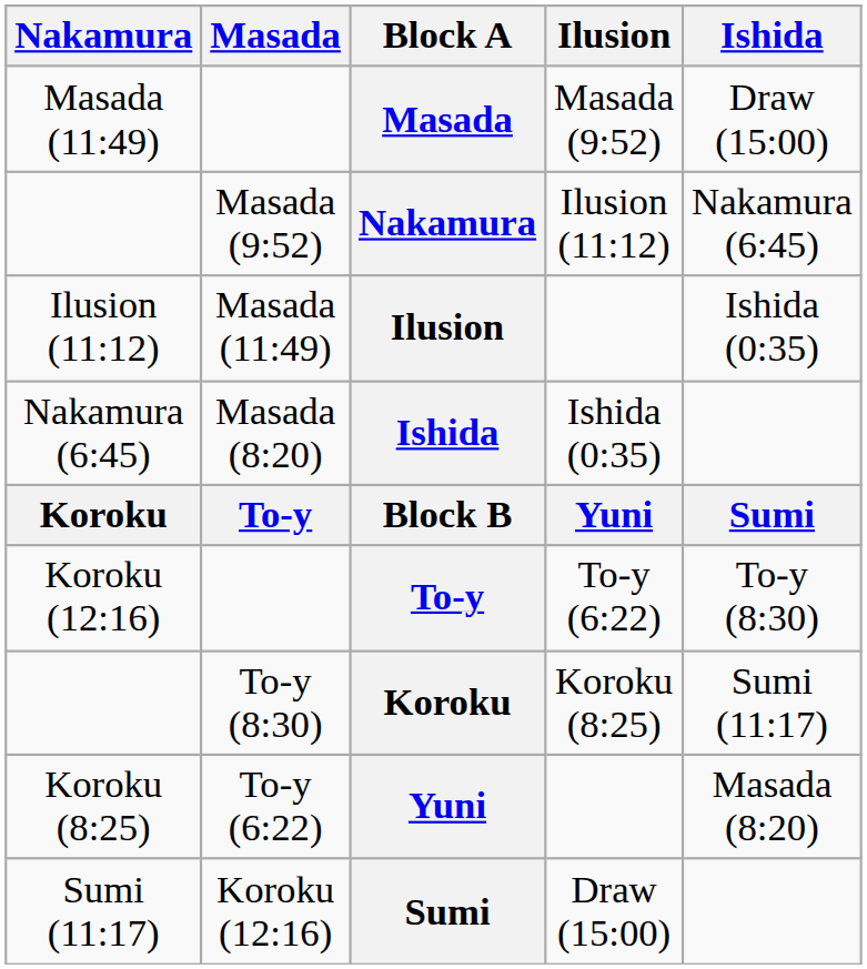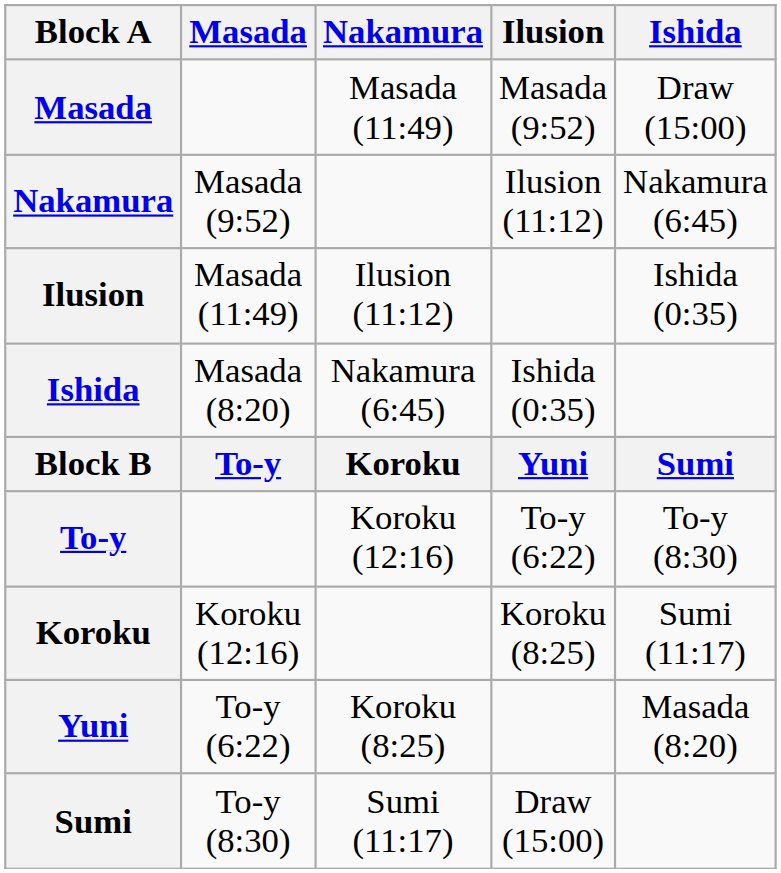columns swapped: Block A <-> Nakamura
row 8 | Masada: To-y (8:30) -> Koroku (12:16)
row 10 | Masada: Koroku (12:16) -> To-y (8:30)
